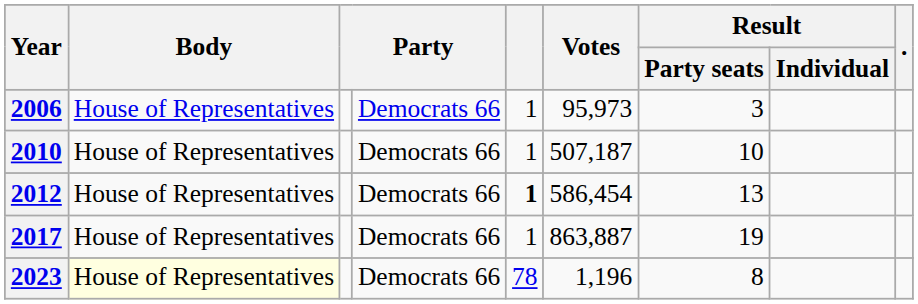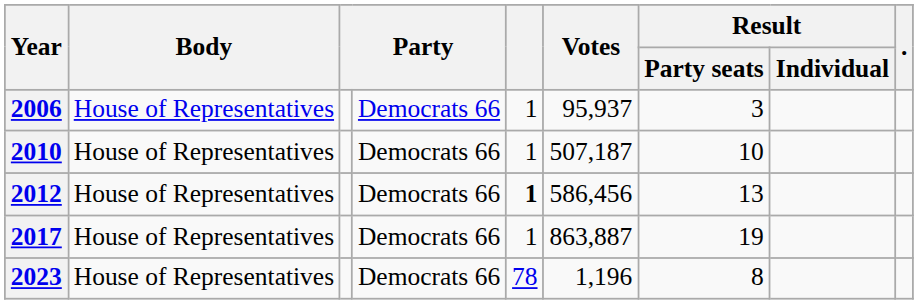2006 | Votes: 95,973 -> 95,937
2012 | Votes: 586,454 -> 586,456
2023 | Body: lightyellow background -> no background
